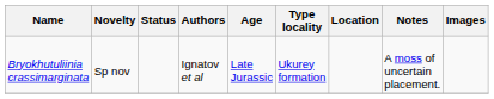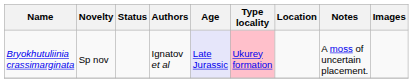Bryokhutuliinia crassimarginata | Age: no background -> lavender background
Bryokhutuliinia crassimarginata | Type locality: no background -> pink background
